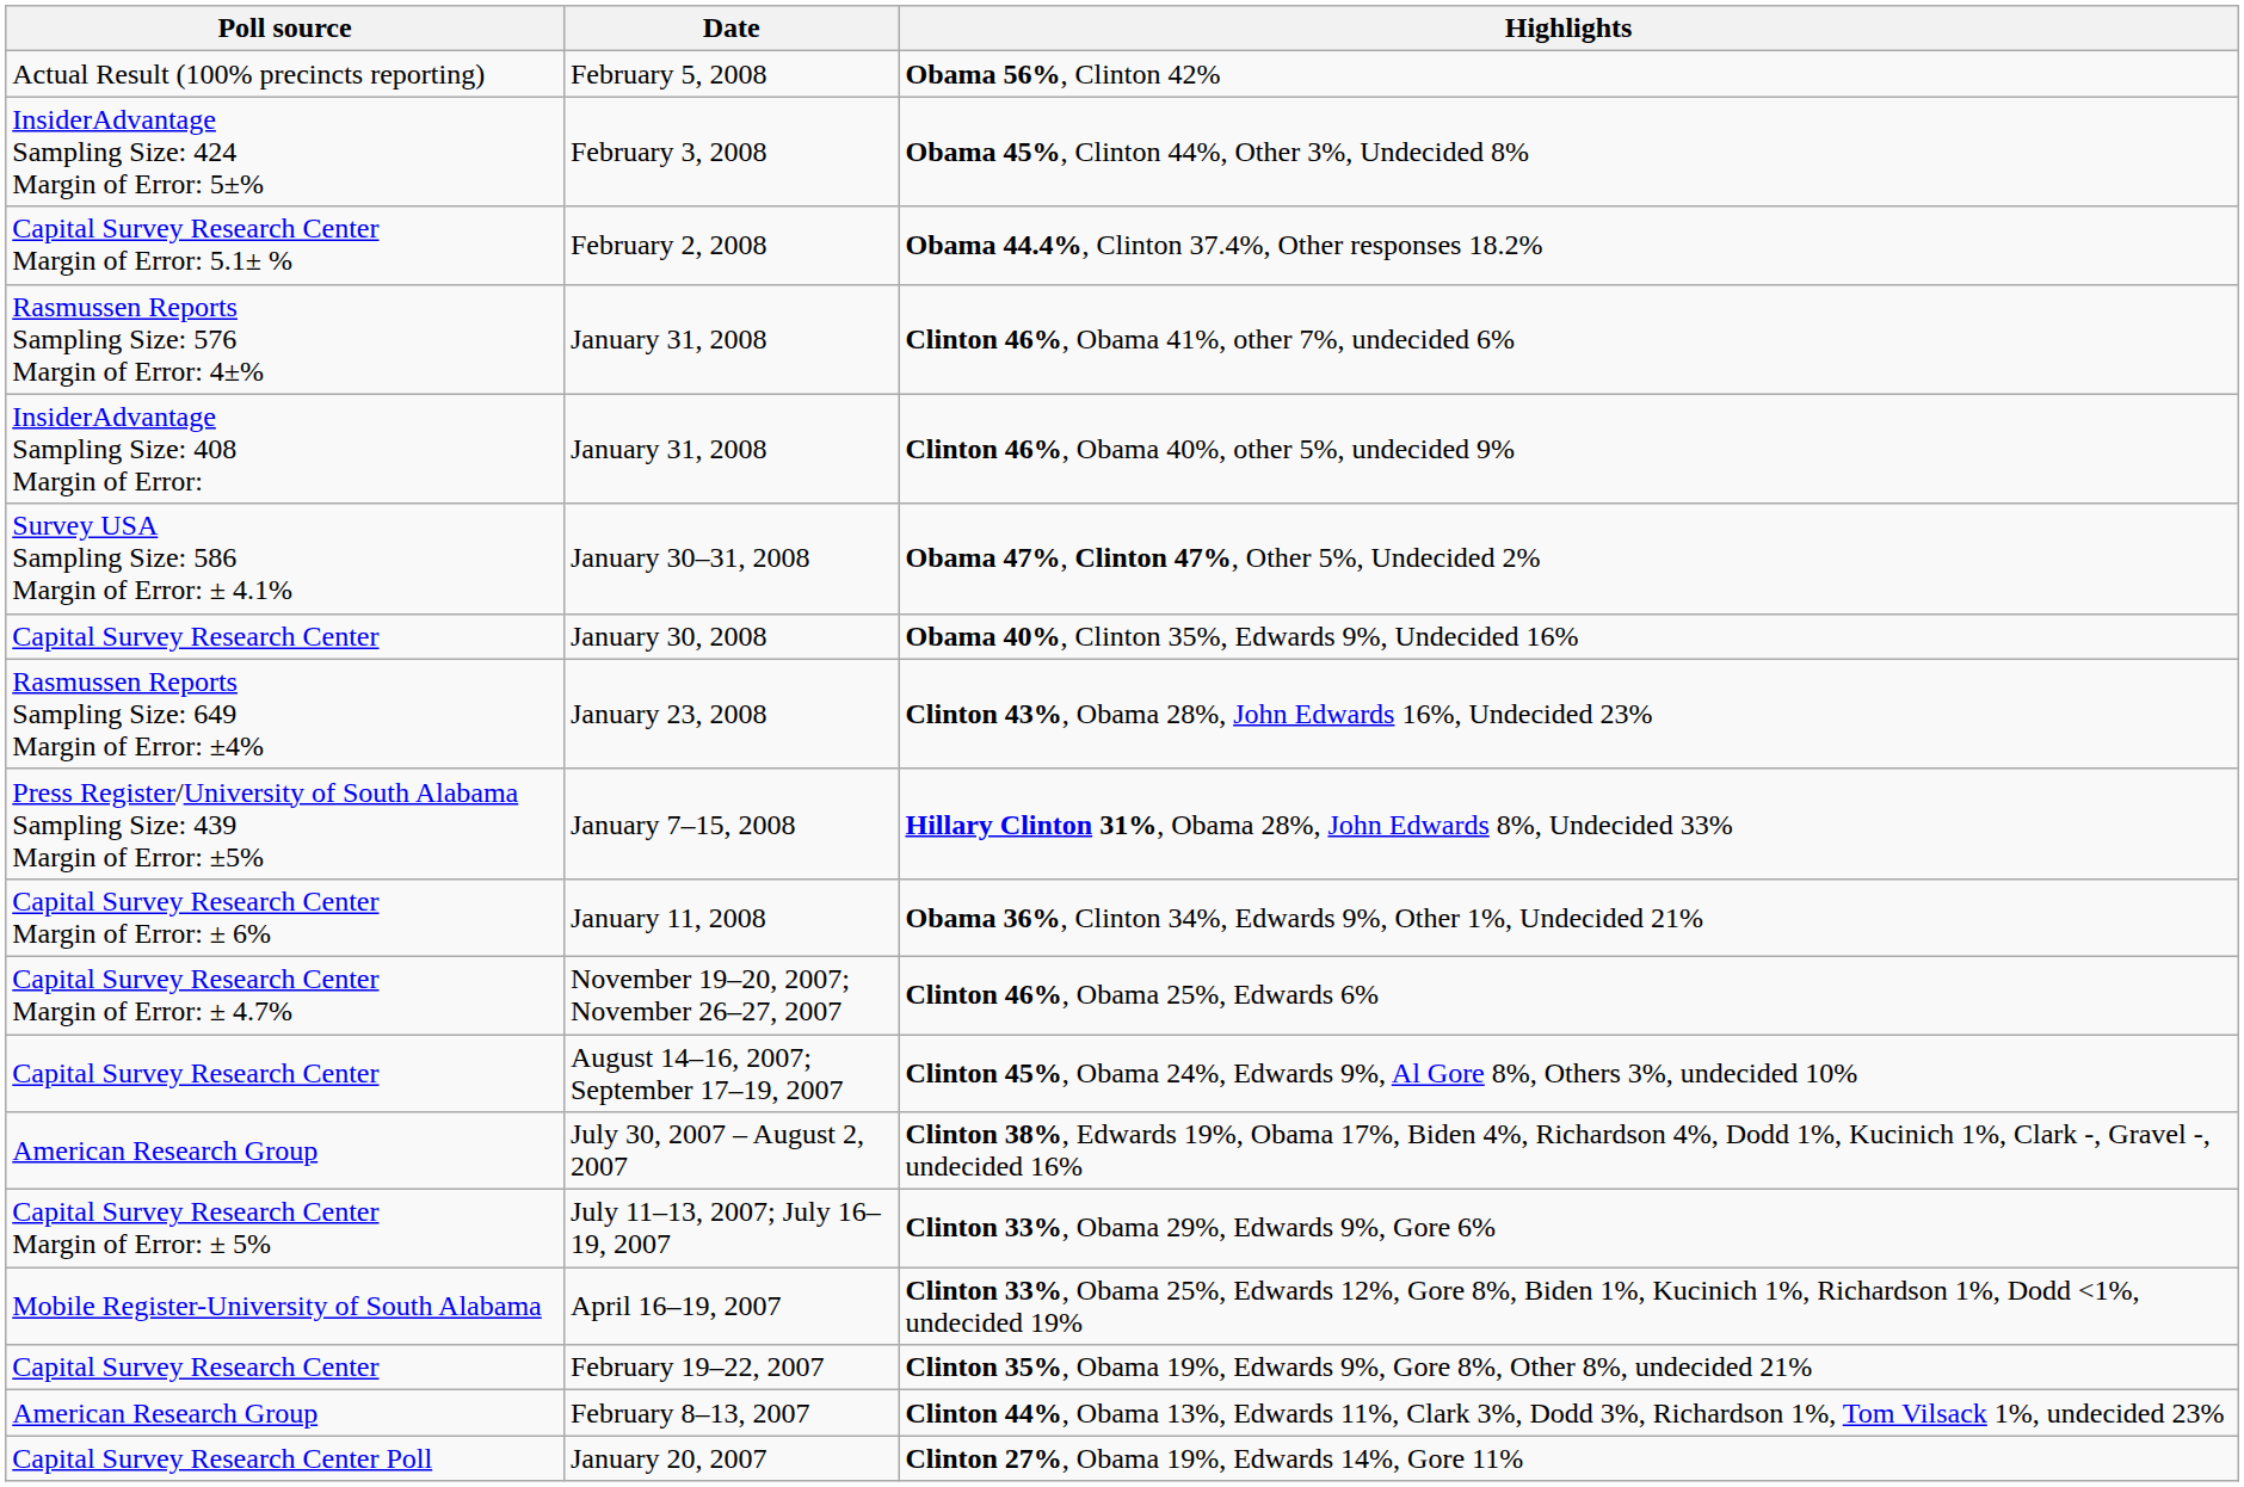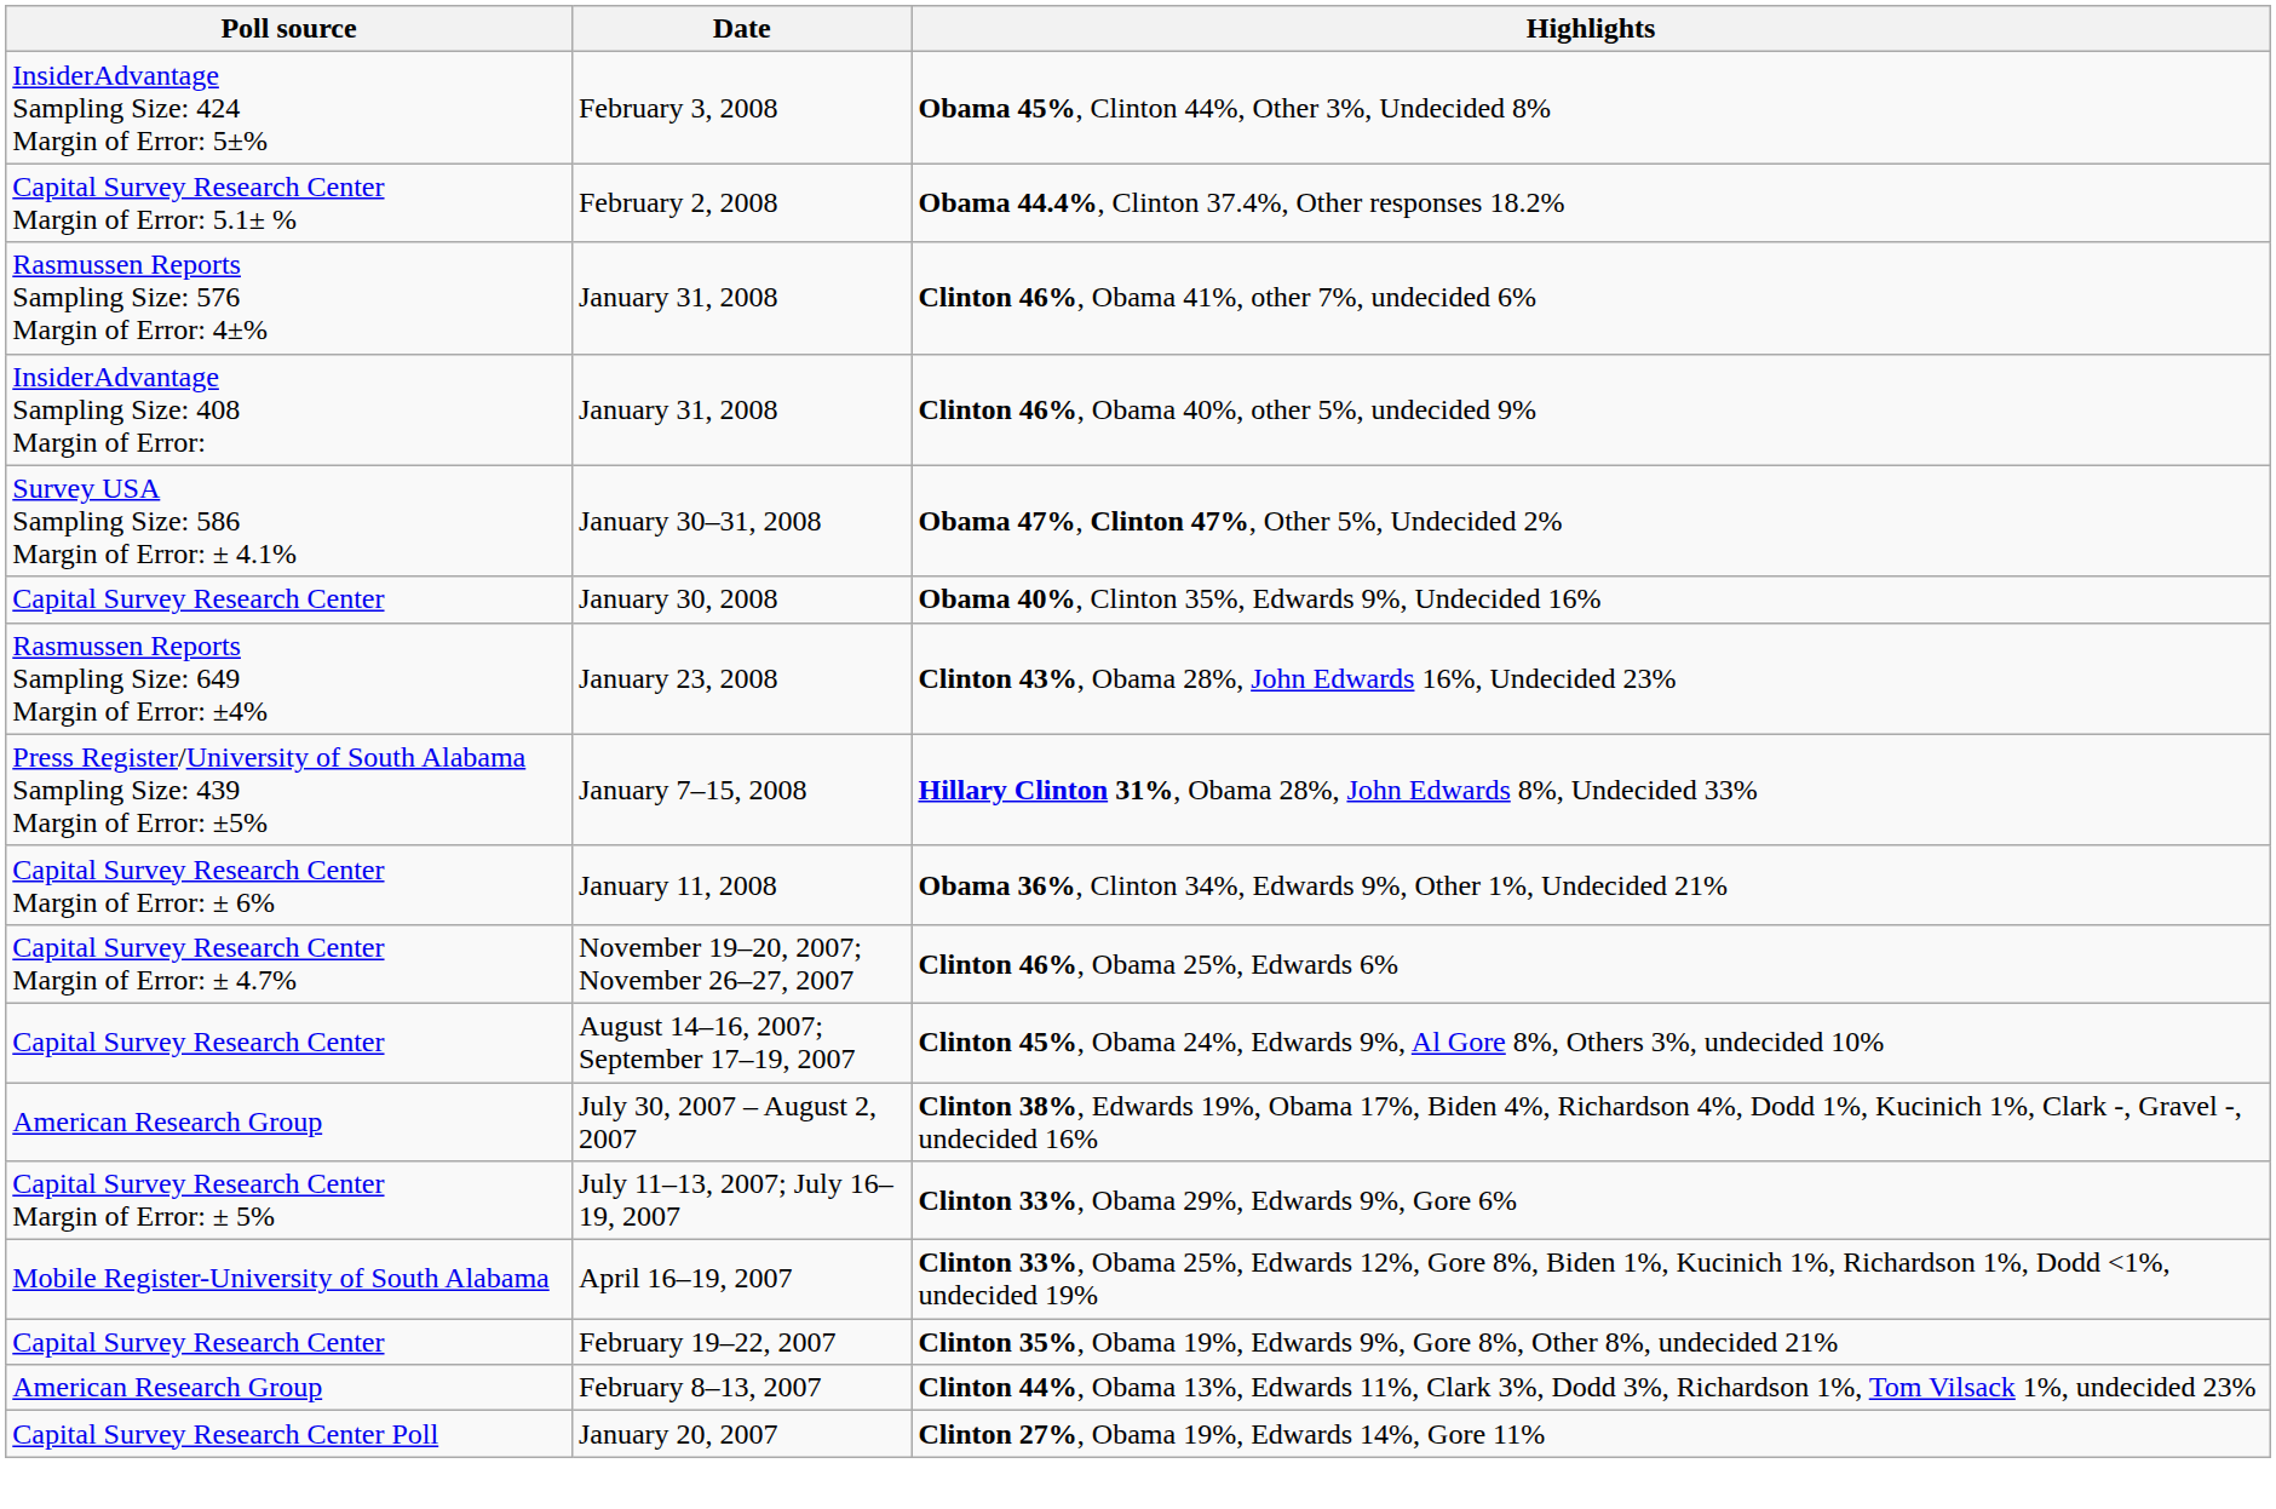- row: Actual Result (100% precincts reporting) | February 5, 2008 | Obama 56%, Clinton 42%
